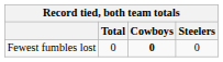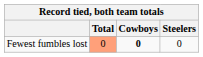Fewest fumbles lost | Total: no background -> lightsalmon background
